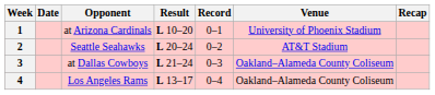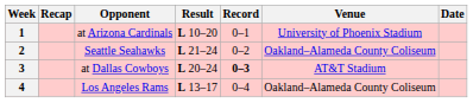columns swapped: Date <-> Recap
2 | Result: L 20–24 -> L 21–24
2 | Venue: AT&T Stadium -> Oakland–Alameda County Coliseum
3 | Result: L 21–24 -> L 20–24
3 | Record: normal -> bold
3 | Venue: Oakland–Alameda County Coliseum -> AT&T Stadium
